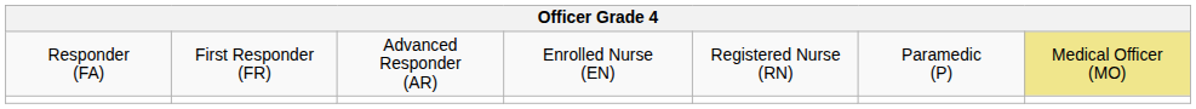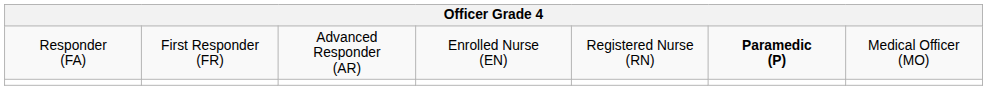Responder (FA) | column 6: normal -> bold
Responder (FA) | column 7: khaki background -> no background
